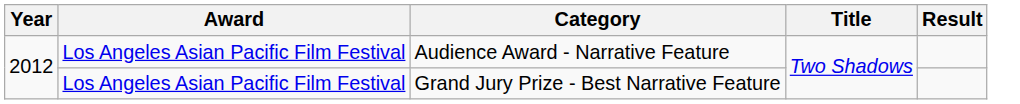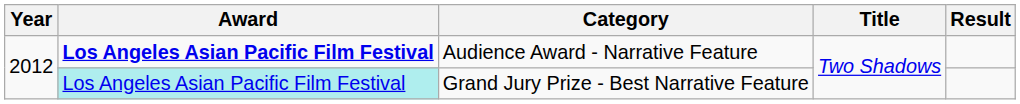Audience Award - Narrative Feature | Award: normal -> bold
Grand Jury Prize - Best Narrative Feature | Award: no background -> paleturquoise background
